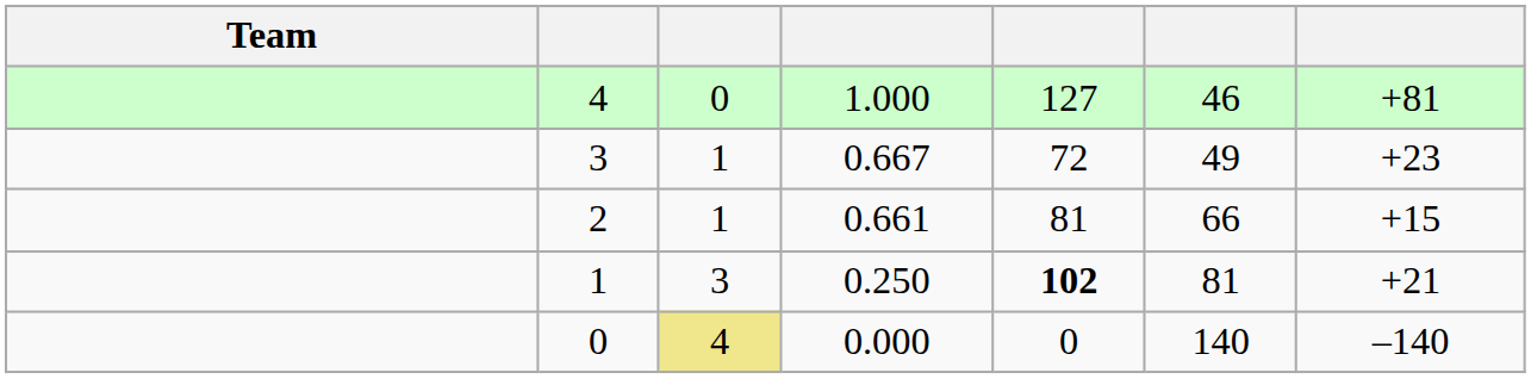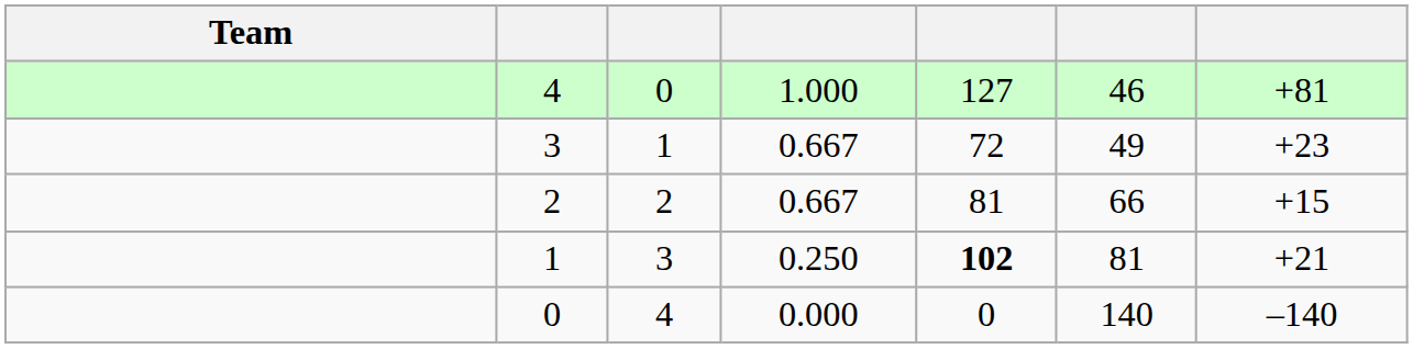row 4 | column 3: 1 -> 2
row 4 | column 4: 0.661 -> 0.667
row 6 | column 3: khaki background -> no background
